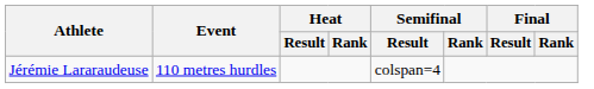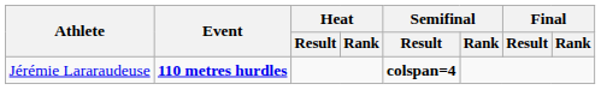Jérémie Lararaudeuse | Event: normal -> bold
Jérémie Lararaudeuse | Semifinal / Result: normal -> bold
